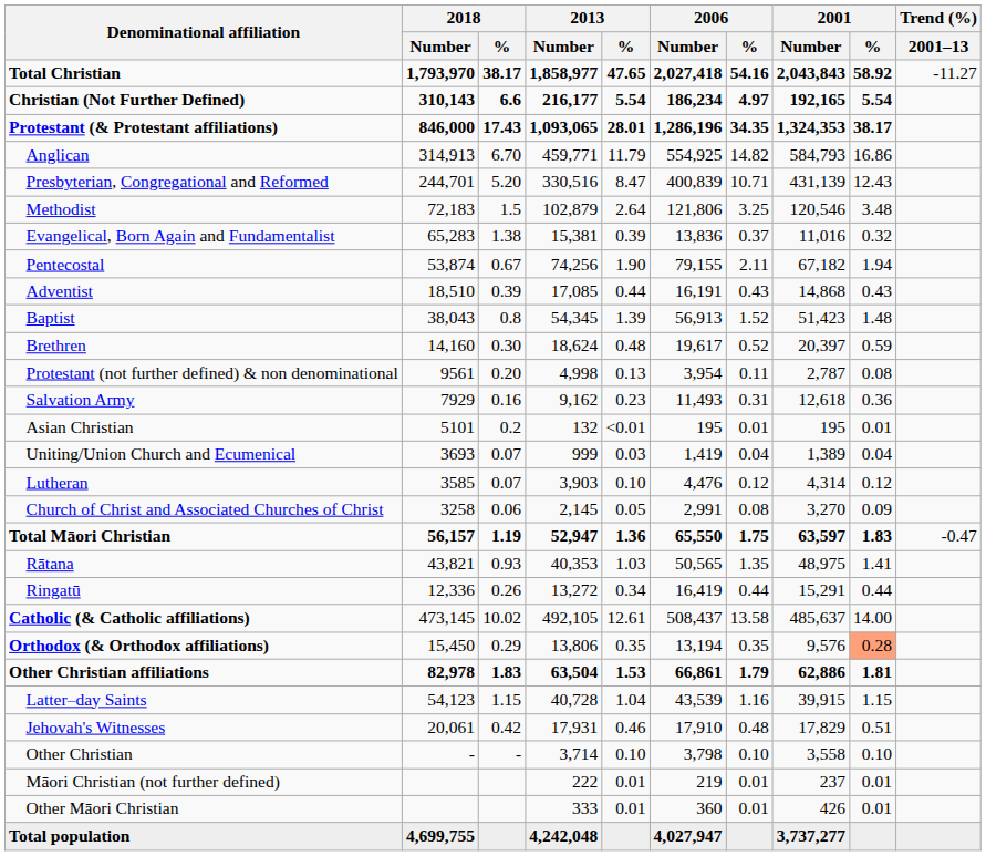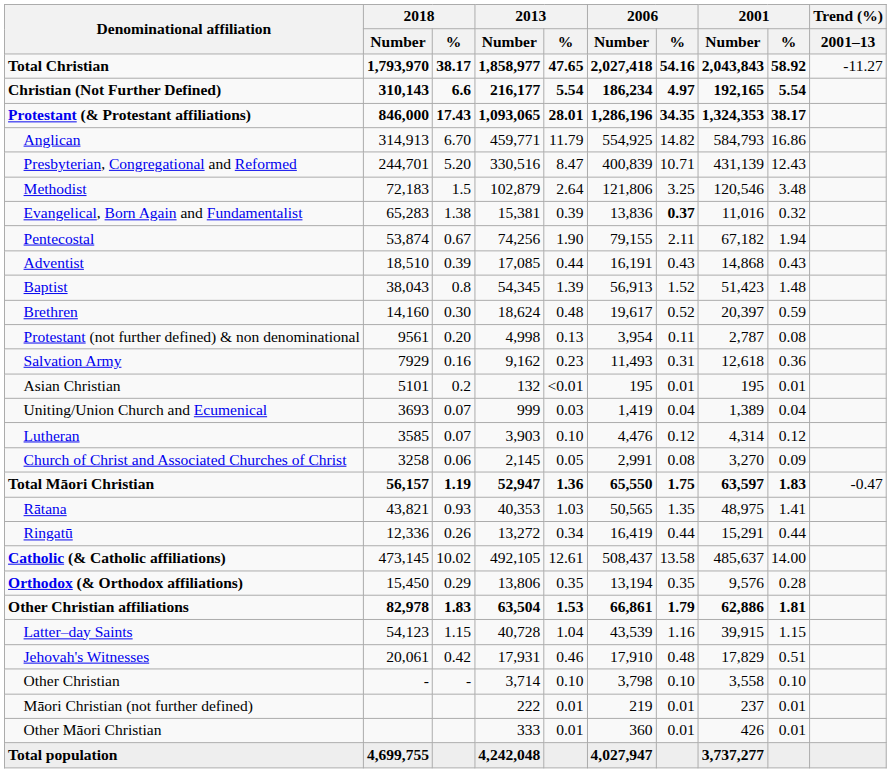Evangelical, Born Again and Fundamentalist | 2006 / %: normal -> bold
Orthodox (& Orthodox affiliations) | 2001 / %: lightsalmon background -> no background
